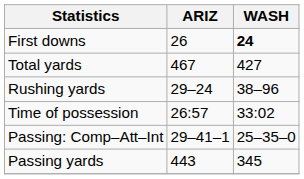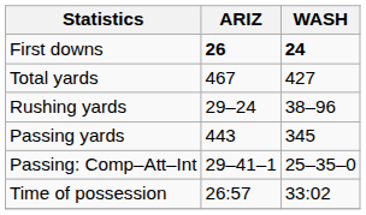First downs | ARIZ: normal -> bold
rows swapped: Passing yards <-> Time of possession
